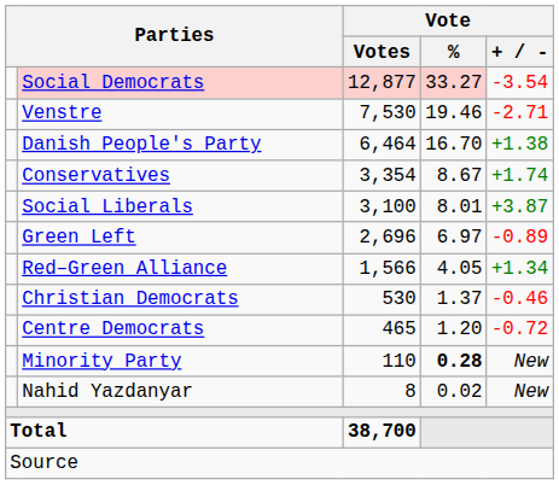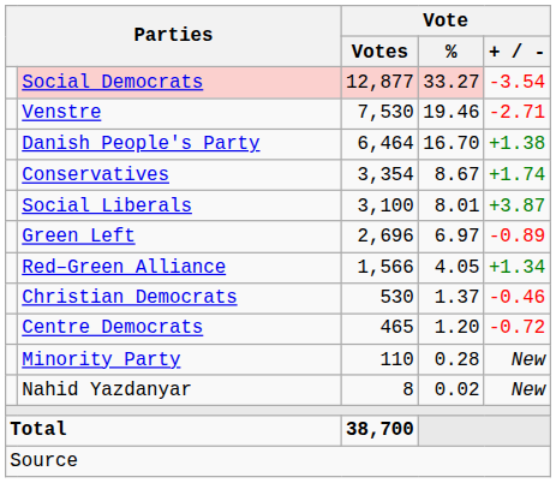Minority Party | Vote / %: bold -> normal
